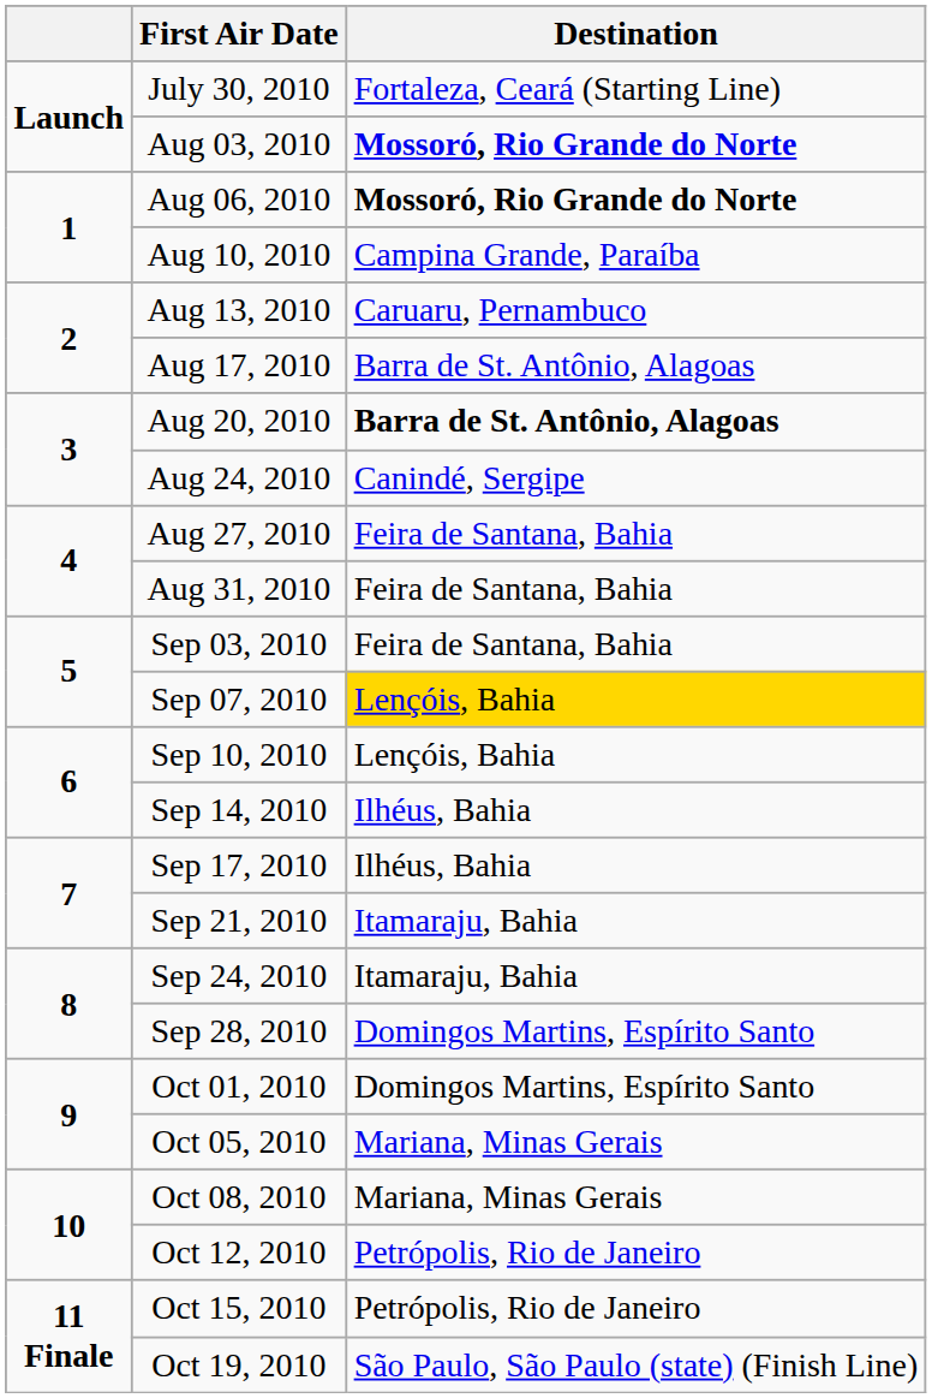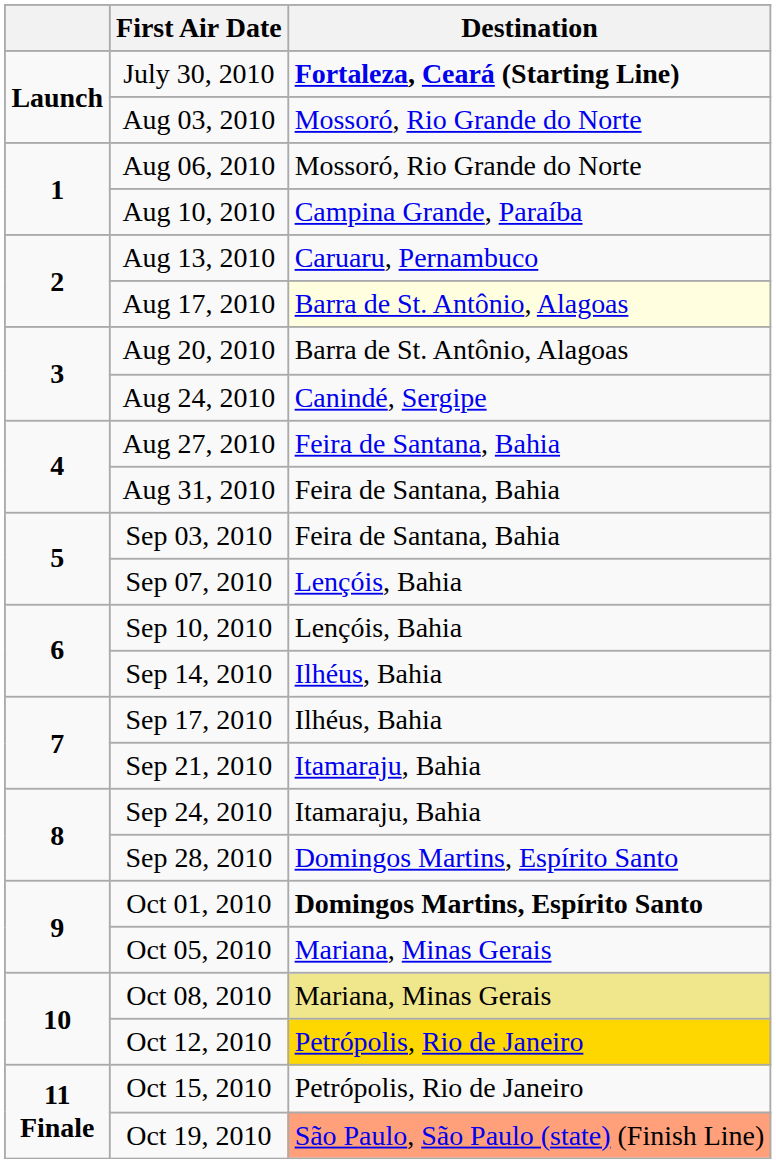July 30, 2010 | Destination: normal -> bold
Aug 03, 2010 | Destination: bold -> normal
Aug 06, 2010 | Destination: bold -> normal
Aug 17, 2010 | Destination: no background -> lightyellow background
Aug 20, 2010 | Destination: bold -> normal
Sep 07, 2010 | Destination: gold background -> no background
Oct 01, 2010 | Destination: normal -> bold
Oct 08, 2010 | Destination: no background -> khaki background
Oct 12, 2010 | Destination: no background -> gold background
Oct 19, 2010 | Destination: no background -> lightsalmon background
